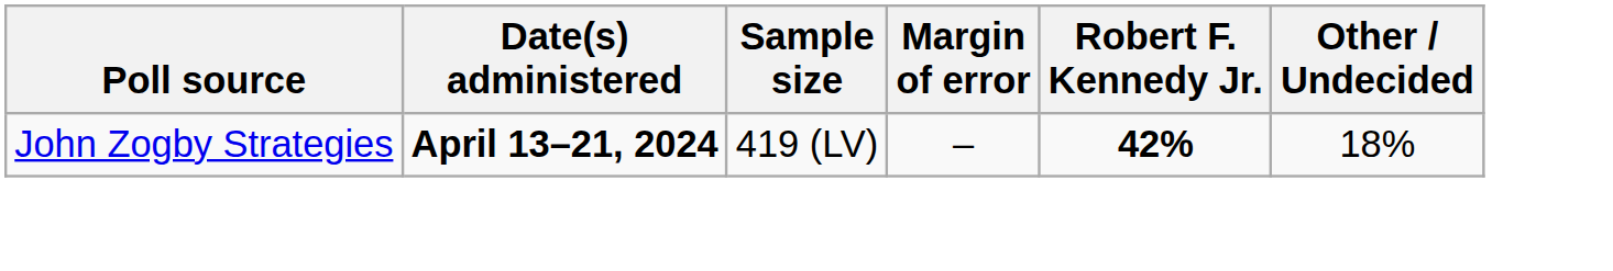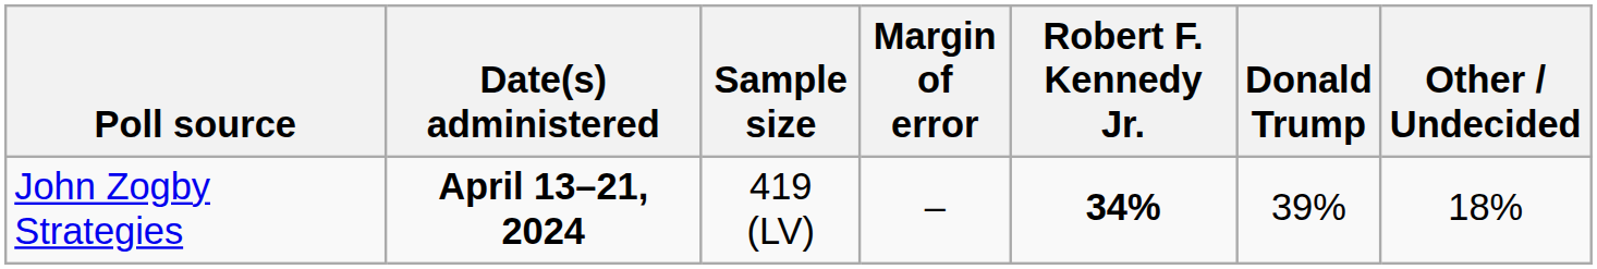+ column: Donald Trump | 39%
John Zogby Strategies | Robert F. Kennedy Jr.: 42% -> 34%
